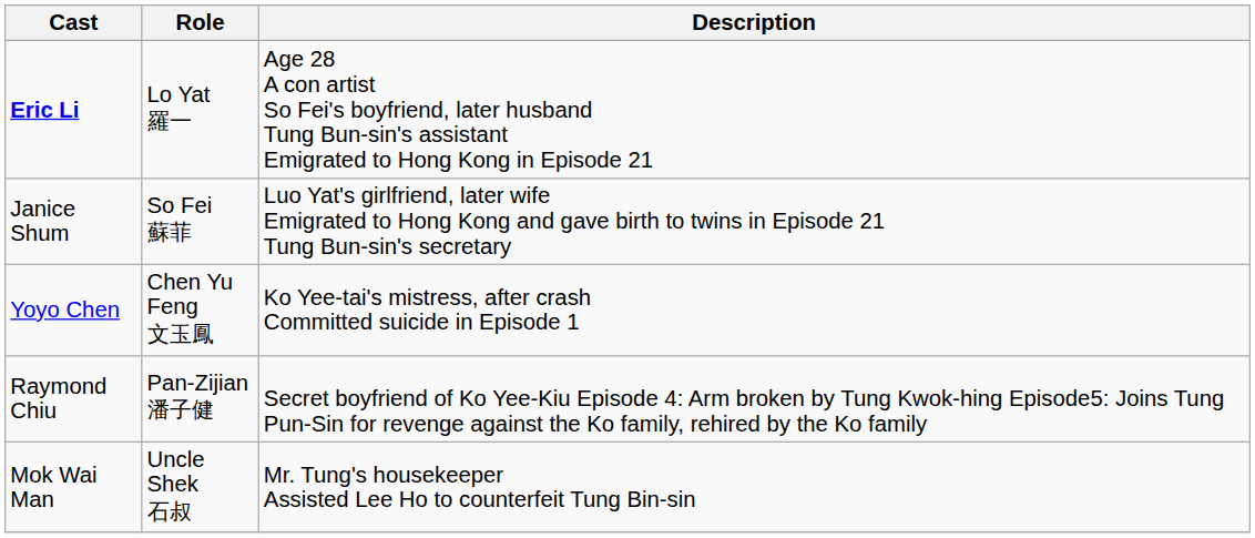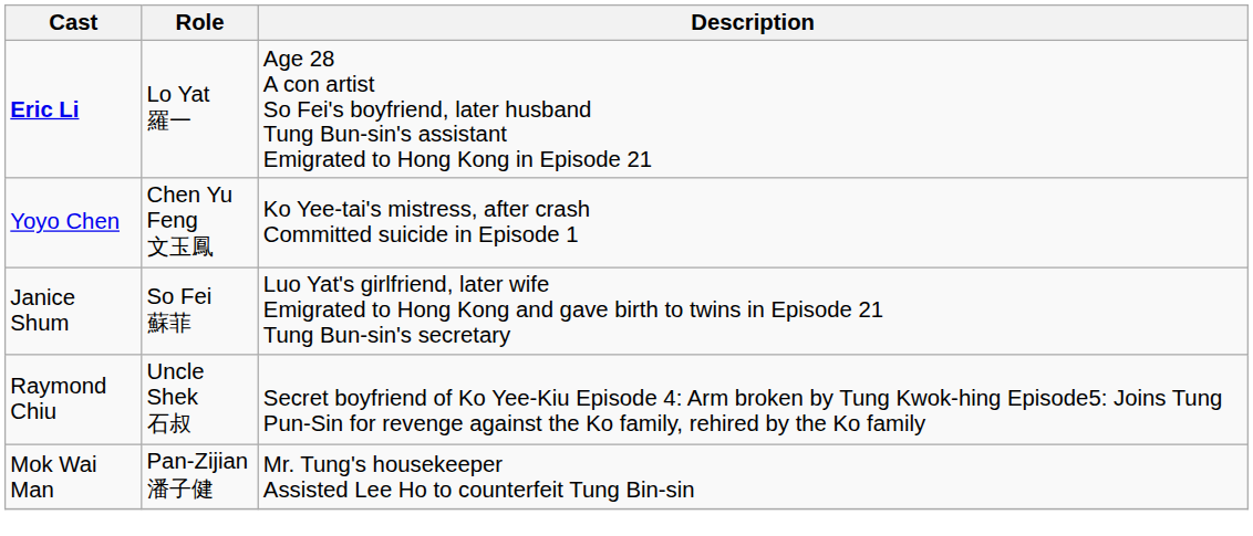rows swapped: Janice Shum <-> Yoyo Chen
Raymond Chiu | Role: Pan-Zijian 潘子健 -> Uncle Shek 石叔
Mok Wai Man | Role: Uncle Shek 石叔 -> Pan-Zijian 潘子健
